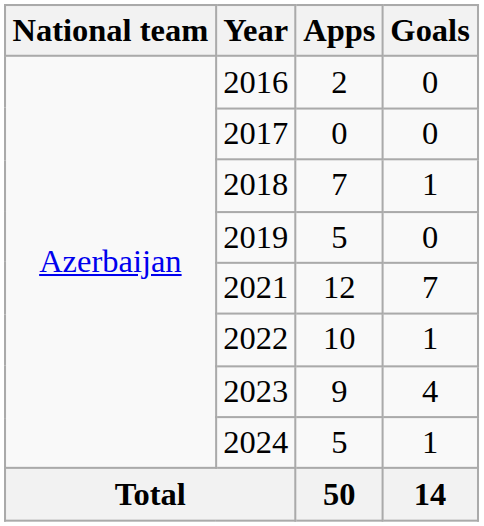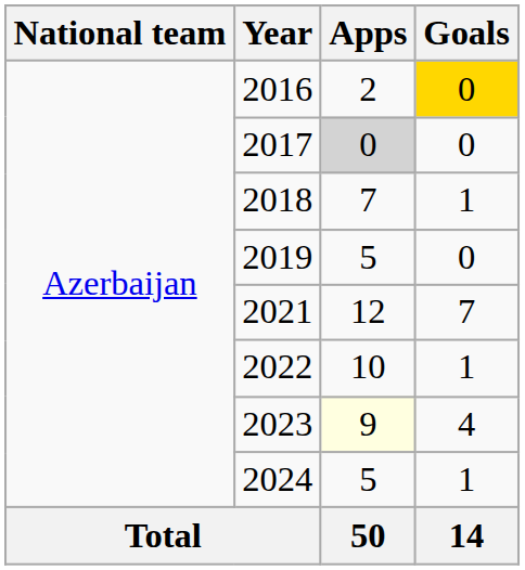2016 | Goals: no background -> gold background
2017 | Apps: no background -> lightgrey background
2023 | Apps: no background -> lightyellow background
